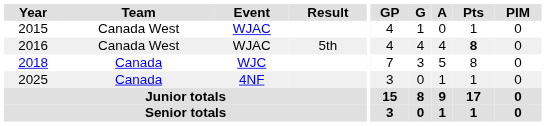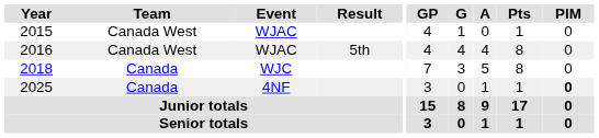2016 | Pts: bold -> normal
2025 | PIM: normal -> bold
